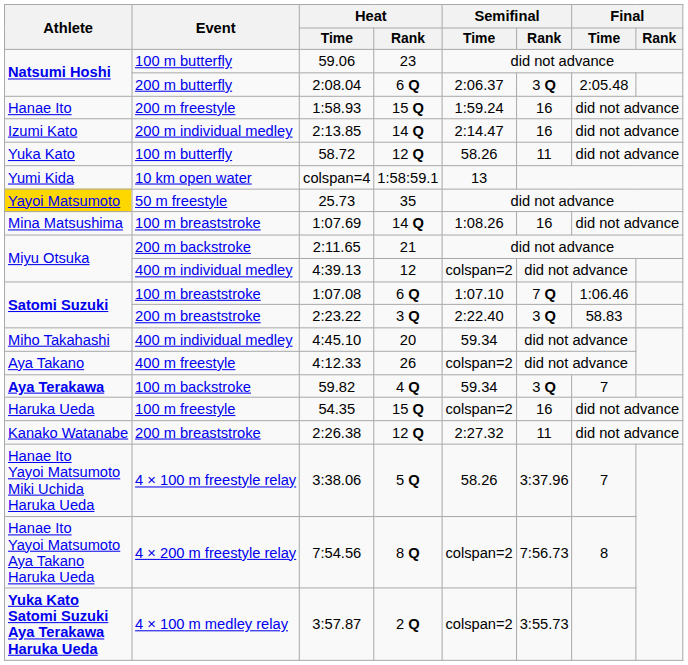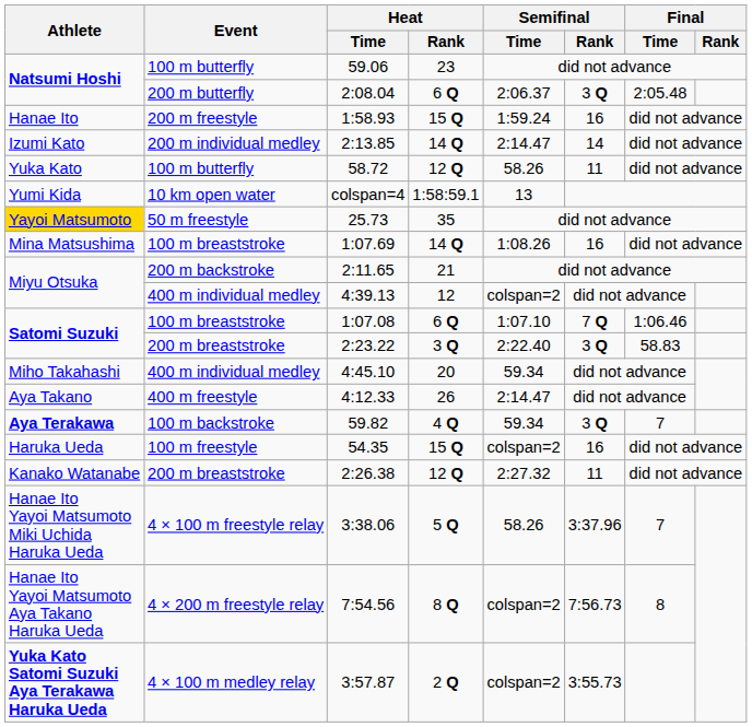2:13.85 | Semifinal / Rank: 16 -> 14
4:12.33 | Semifinal / Time: colspan=2 -> 2:14.47
